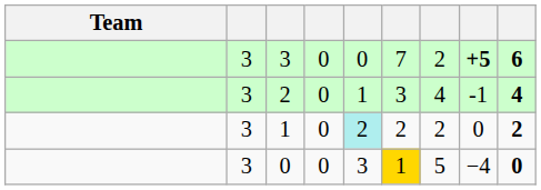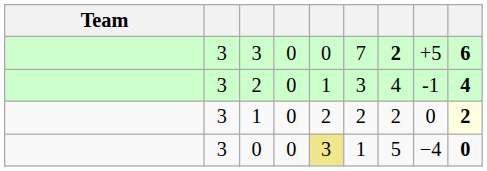row 2 | column 7: normal -> bold
row 2 | column 8: bold -> normal
row 4 | column 5: paleturquoise background -> no background
row 4 | column 9: no background -> lightyellow background
row 5 | column 5: no background -> khaki background
row 5 | column 6: gold background -> no background
